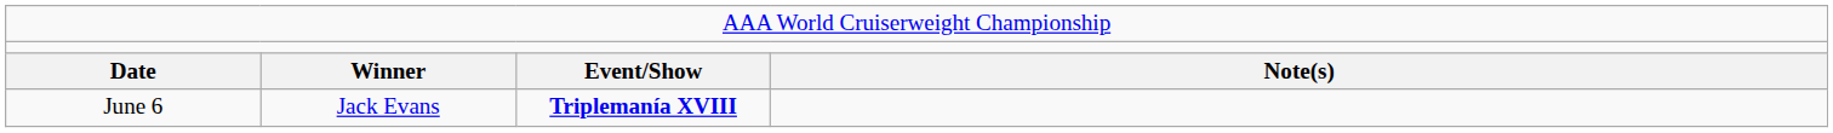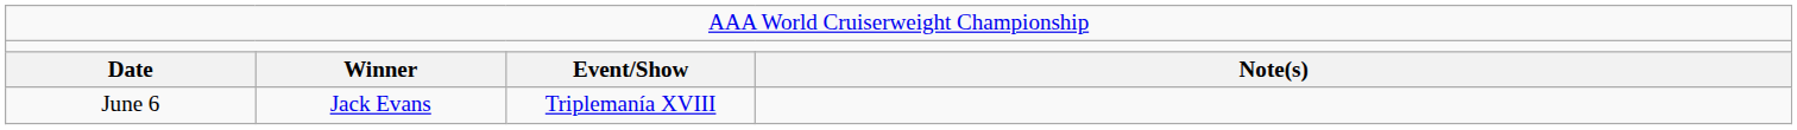June 6 | column 3: bold -> normal
